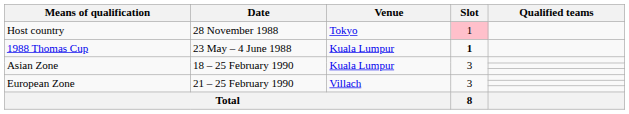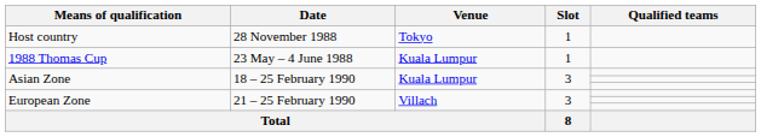Host country | Slot: pink background -> no background
1988 Thomas Cup | Slot: bold -> normal
